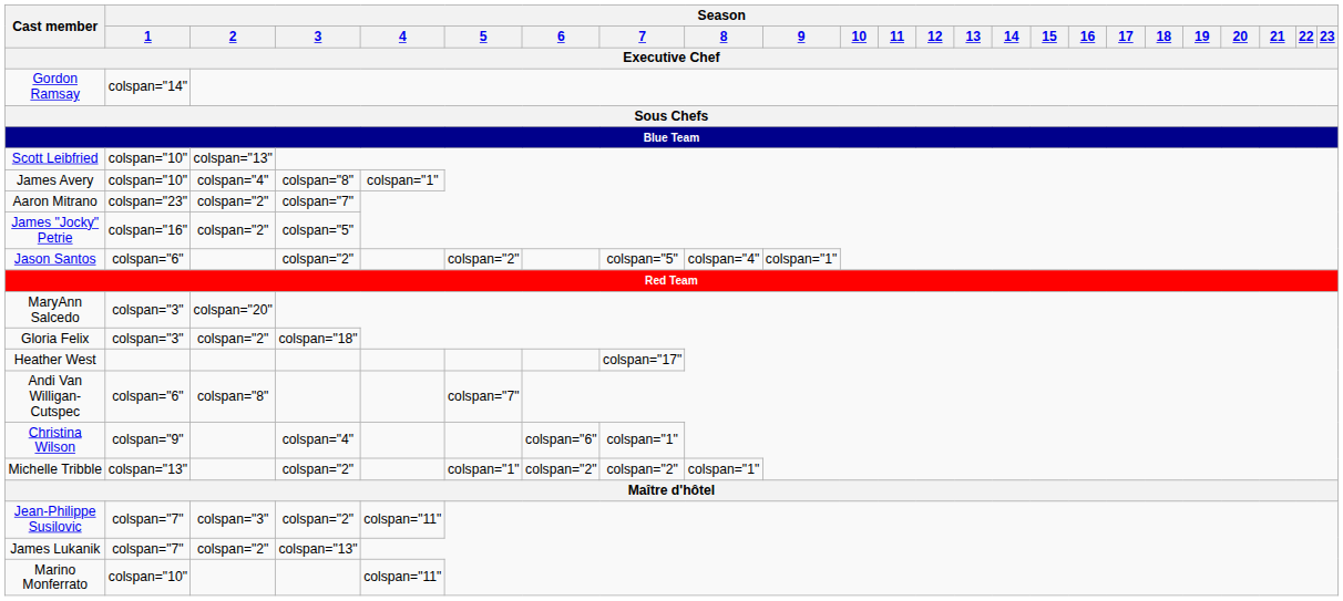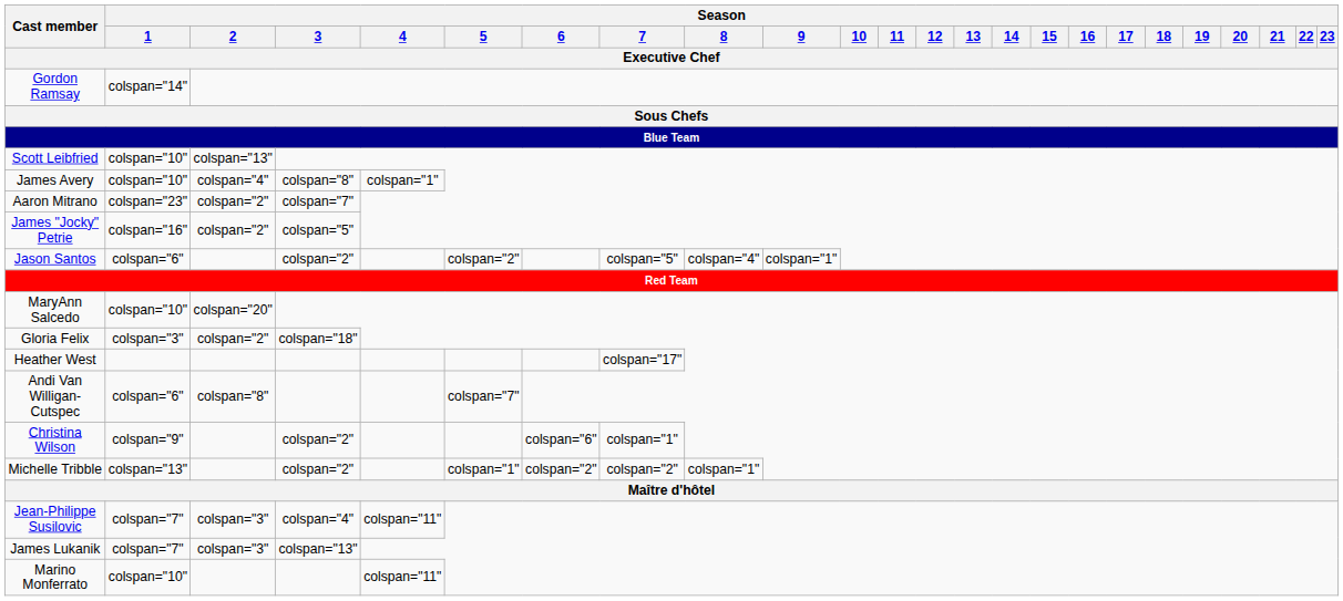MaryAnn Salcedo | Season / 1: colspan="3" -> colspan="10"
Christina Wilson | Season / 3: colspan="4" -> colspan="2"
Jean-Philippe Susilovic | Season / 3: colspan="2" -> colspan="4"
James Lukanik | Season / 2: colspan="2" -> colspan="3"
